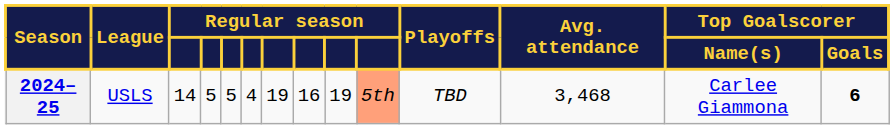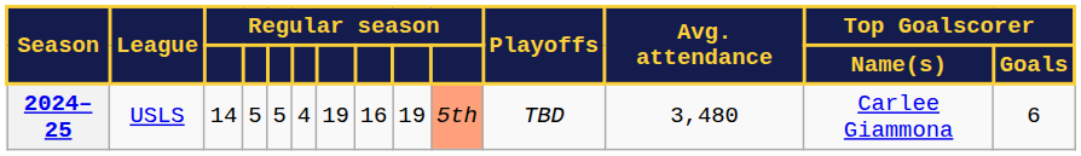2024–25 | Avg. attendance: 3,468 -> 3,480
2024–25 | Top Goalscorer / Goals: bold -> normal
